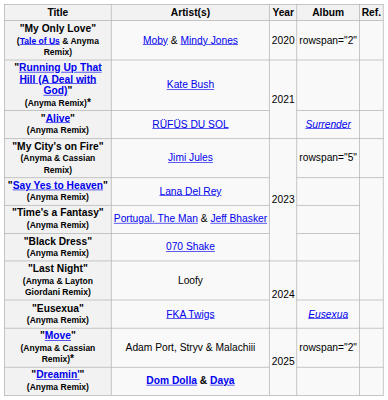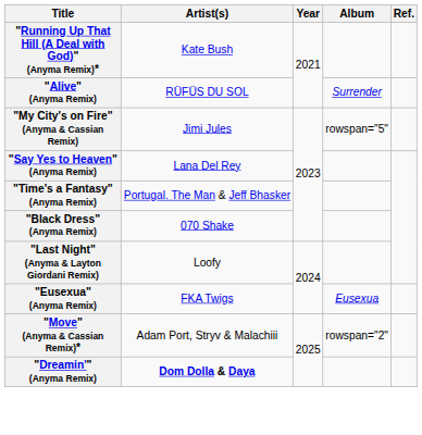- row: "My Only Love" (Tale of Us & Anyma Remix) | Moby & Mindy Jones | 2020 | rowspan="2"
